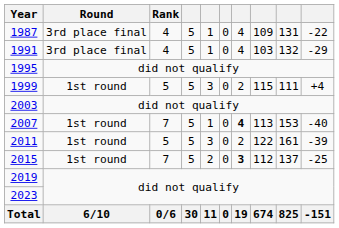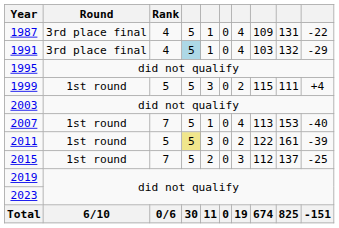1991 | column 4: no background -> lightblue background
2007 | column 7: bold -> normal
2011 | column 4: no background -> khaki background
2015 | column 7: bold -> normal
